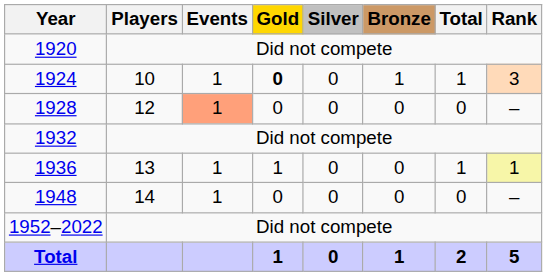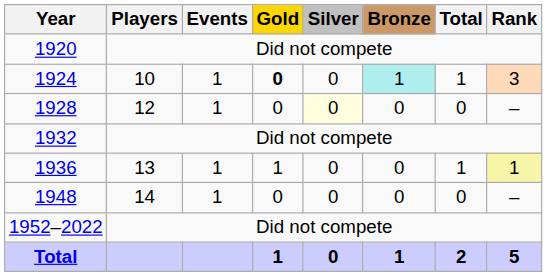1924 | Bronze: no background -> paleturquoise background
1928 | Events: lightsalmon background -> no background
1928 | Silver: no background -> lightyellow background
